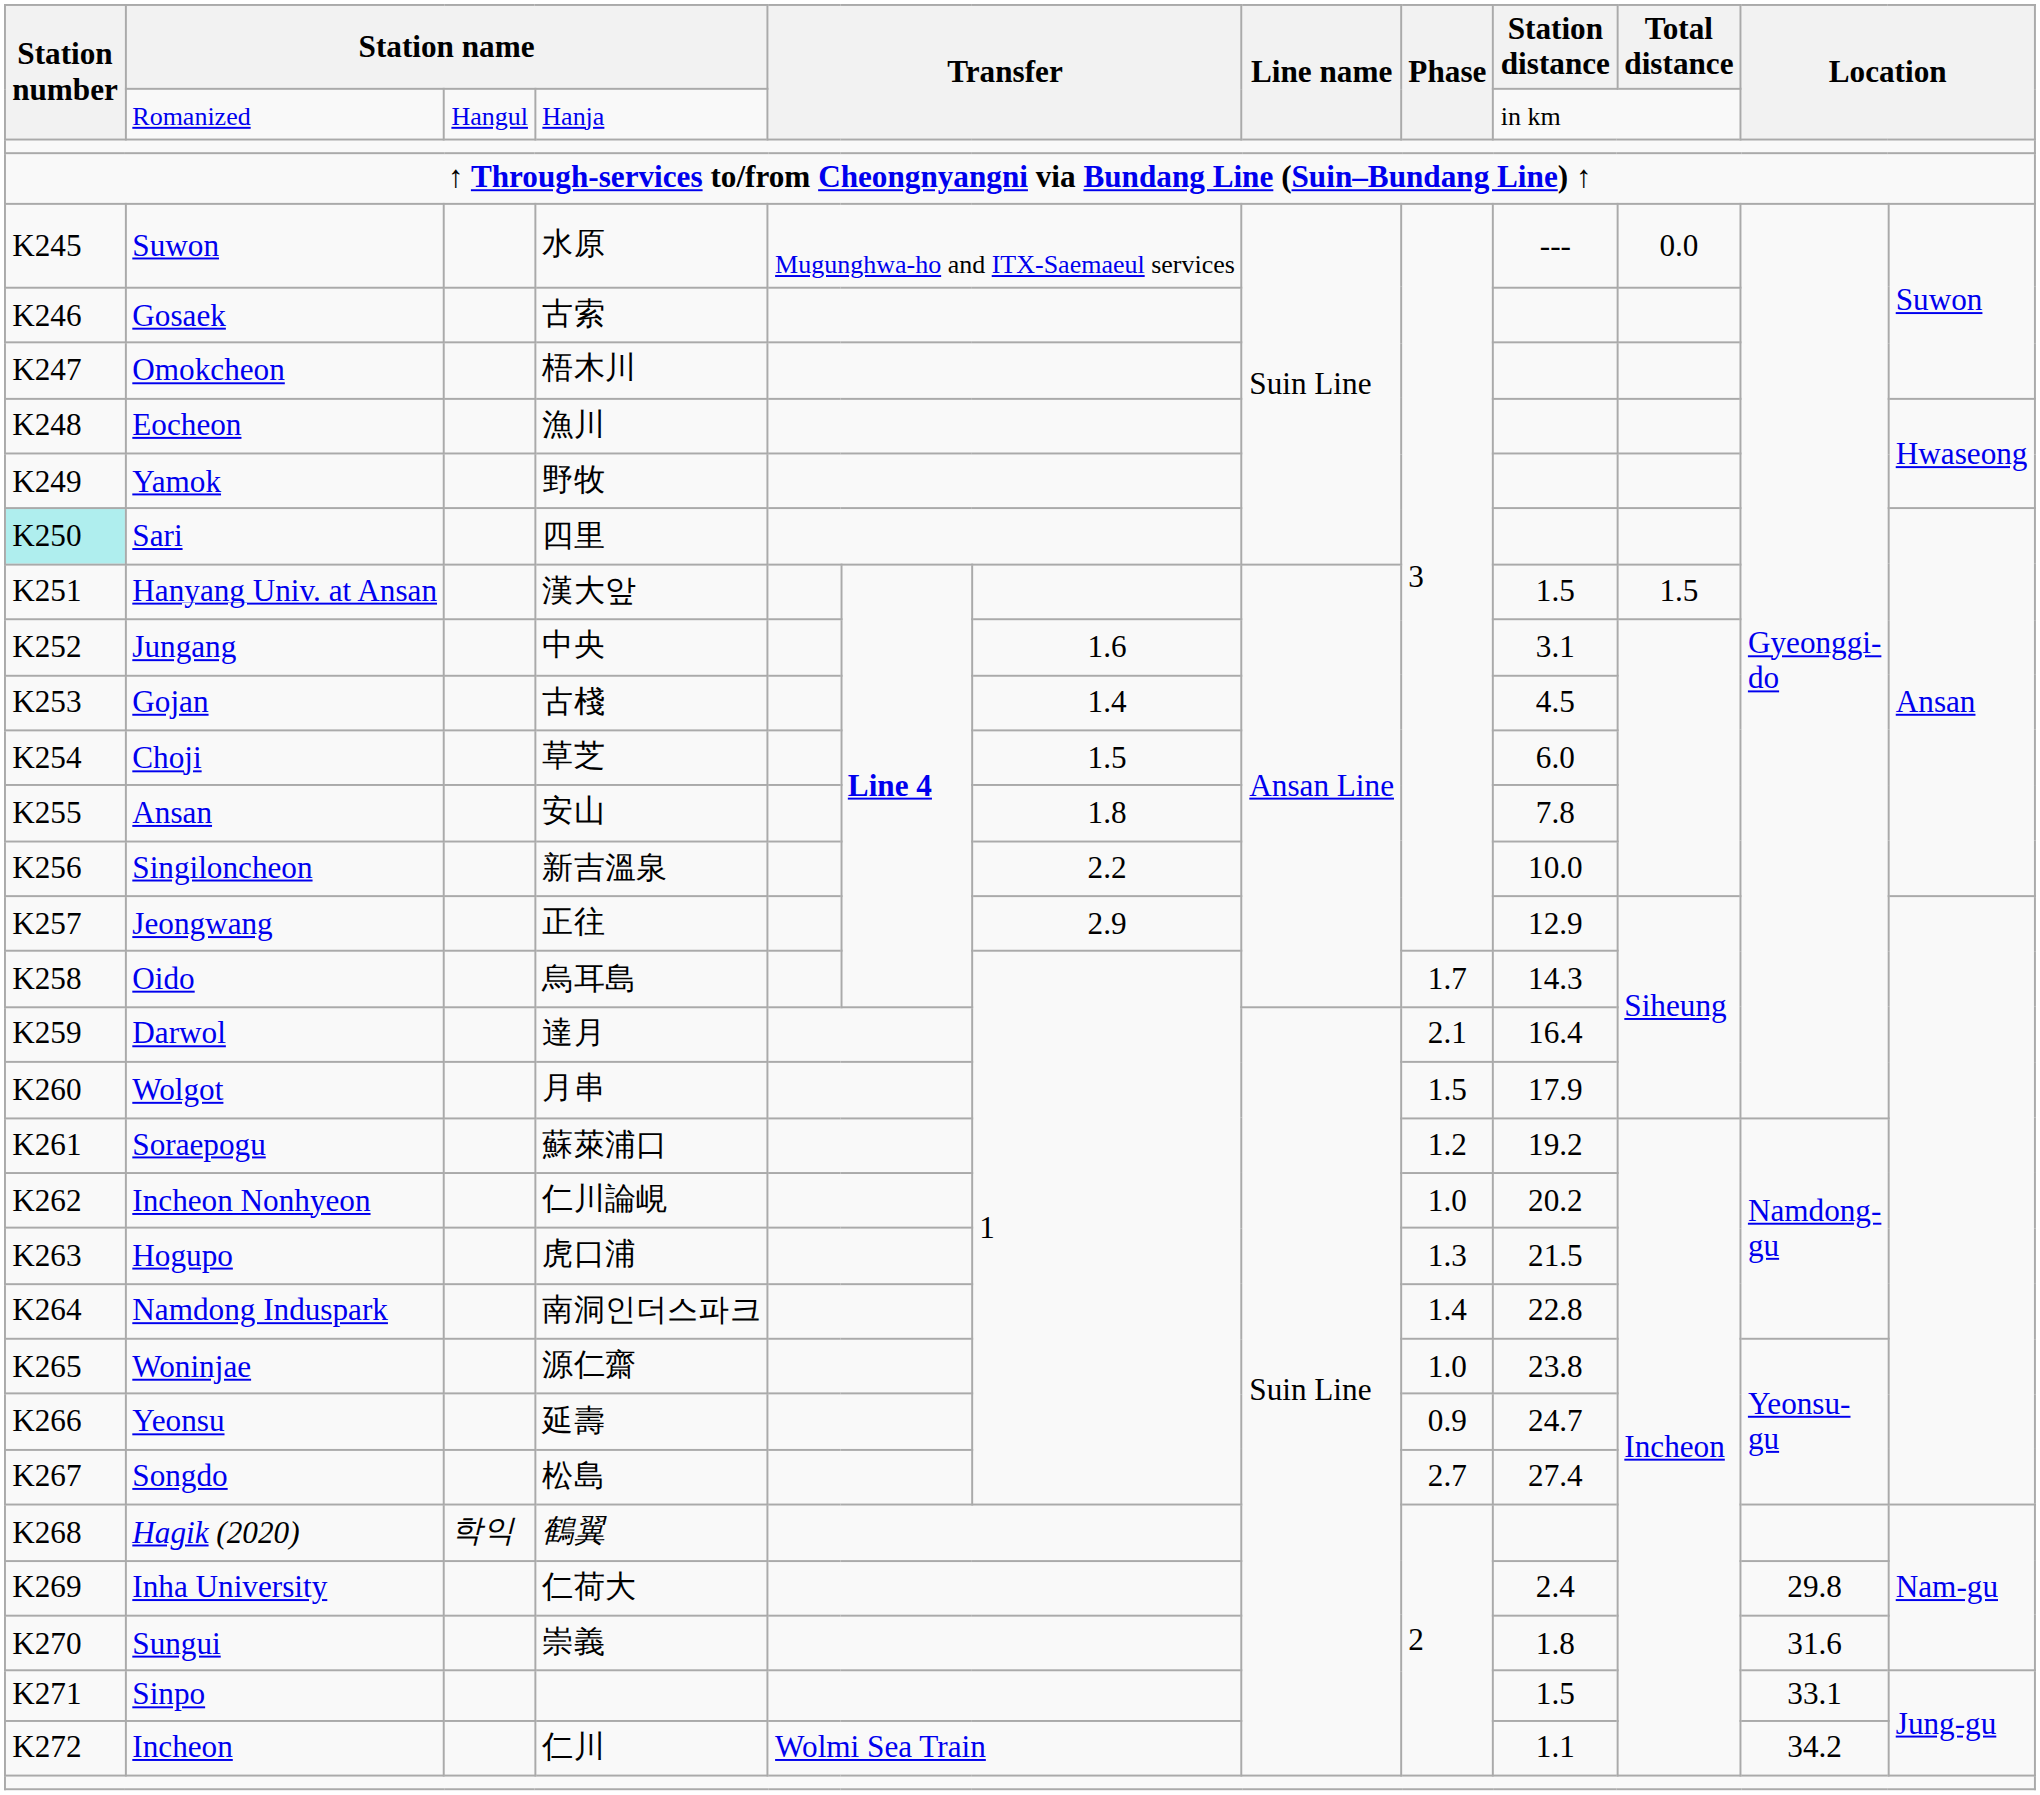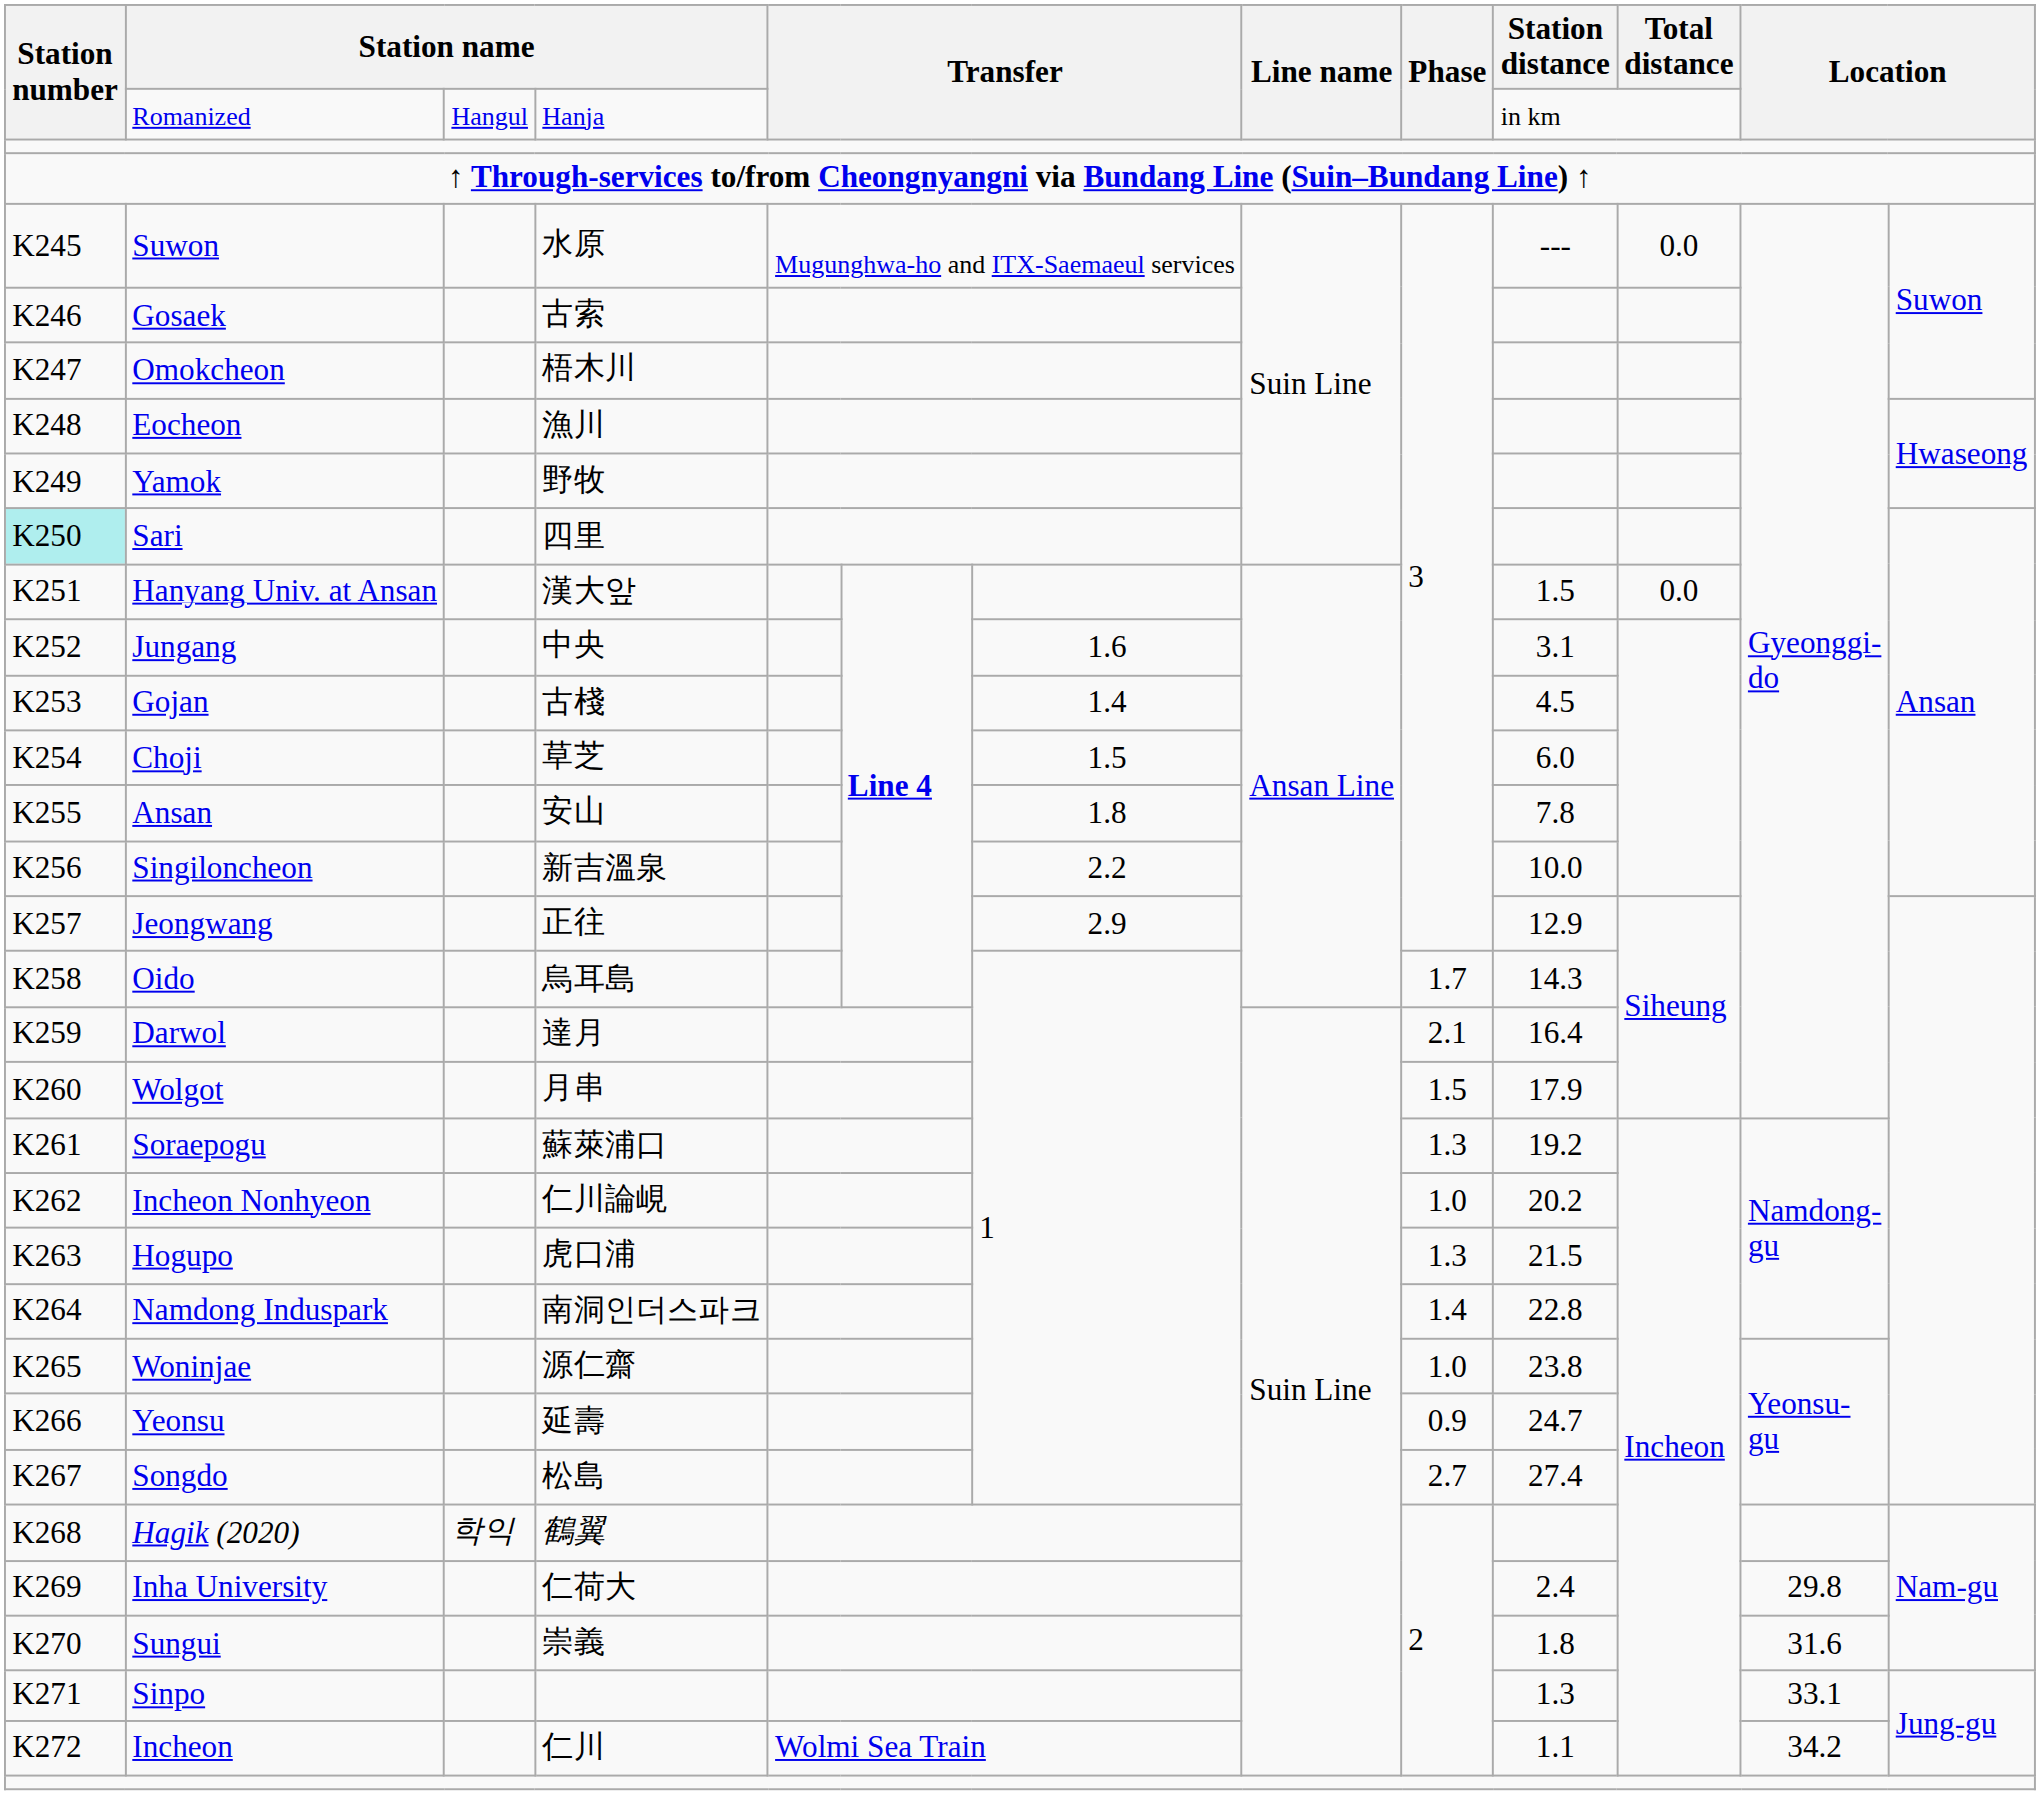Hanyang Univ. at Ansan | Total distance: 1.5 -> 0.0
Soraepogu | Phase: 1.2 -> 1.3
Sinpo | Station distance: 1.5 -> 1.3
